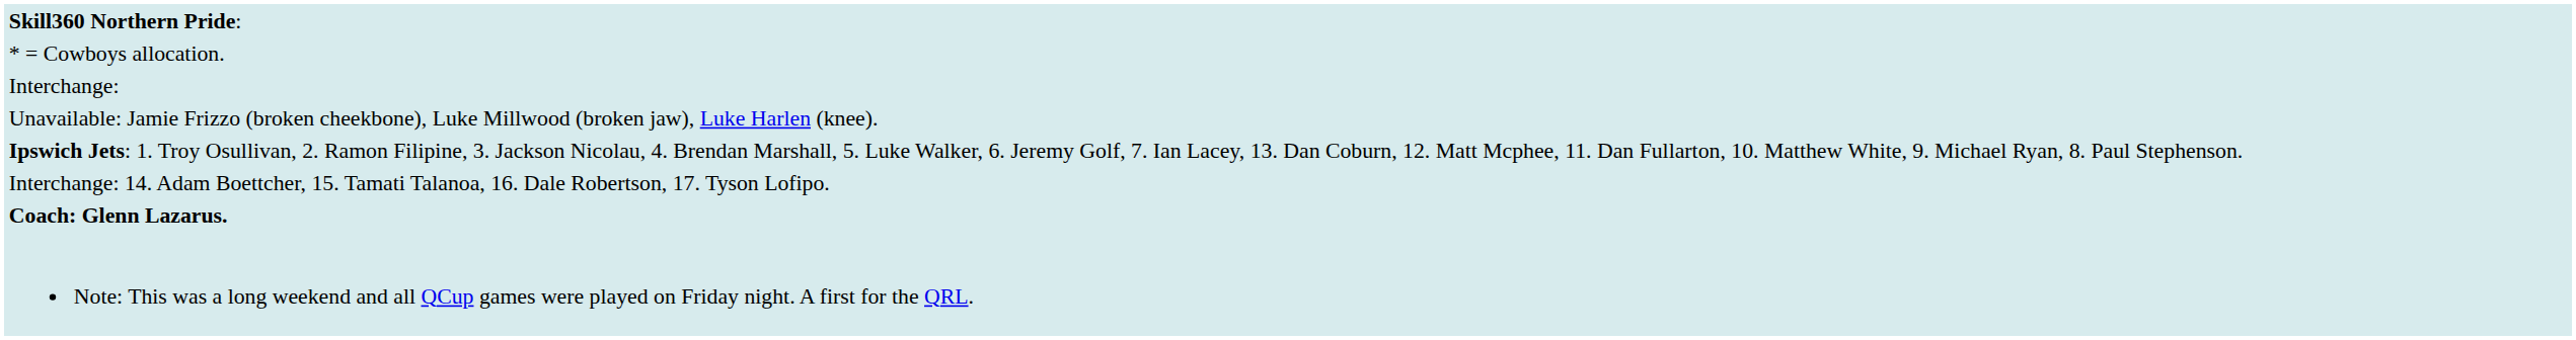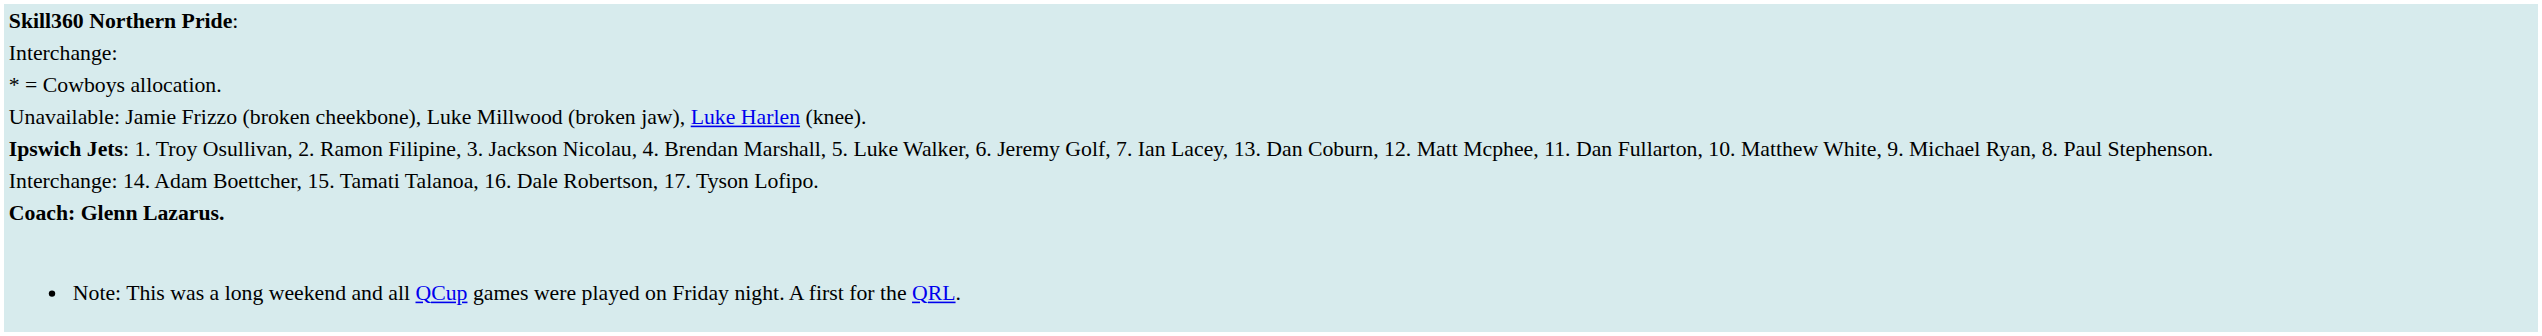row 2 | column 1: * = Cowboys allocation. -> Interchange:
row 3 | column 1: Interchange: -> * = Cowboys allocation.
